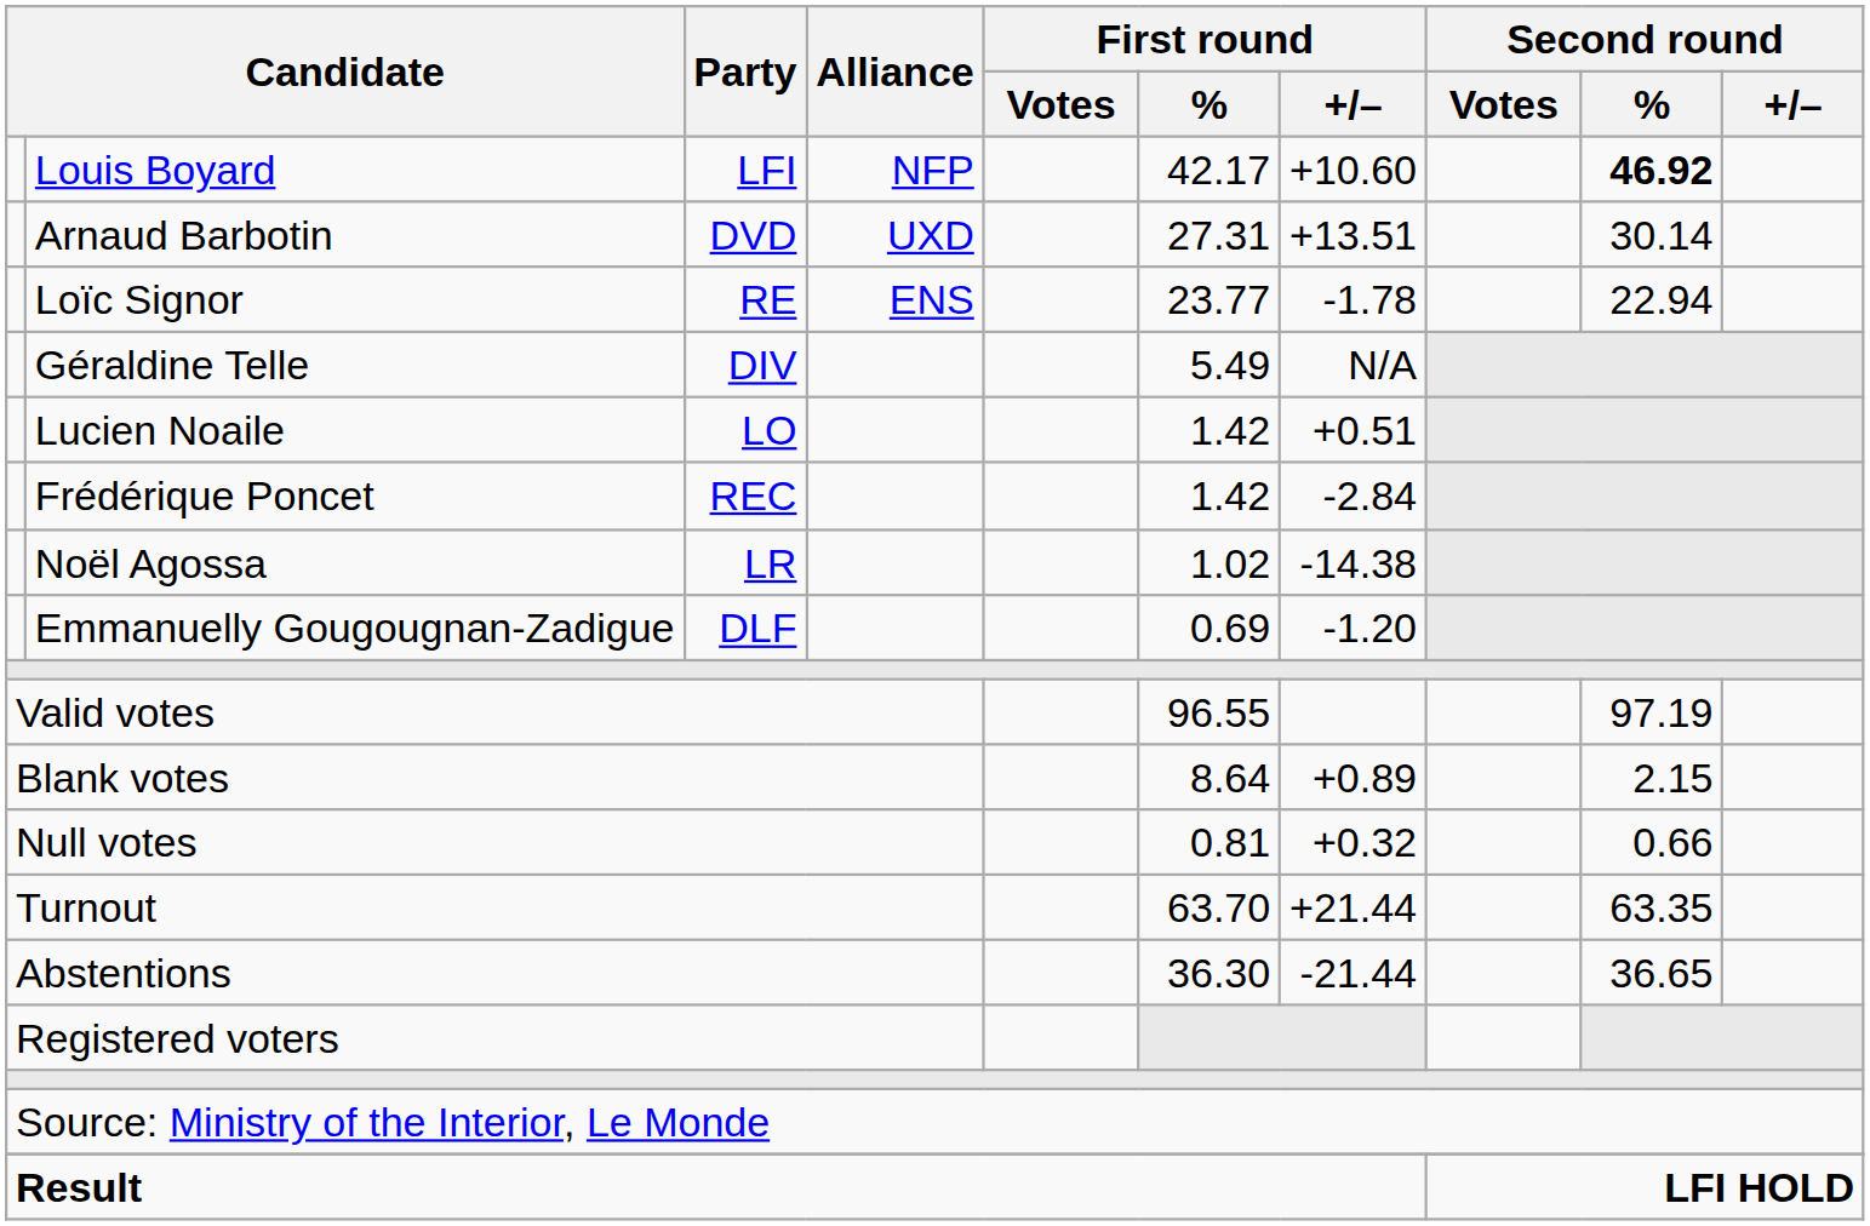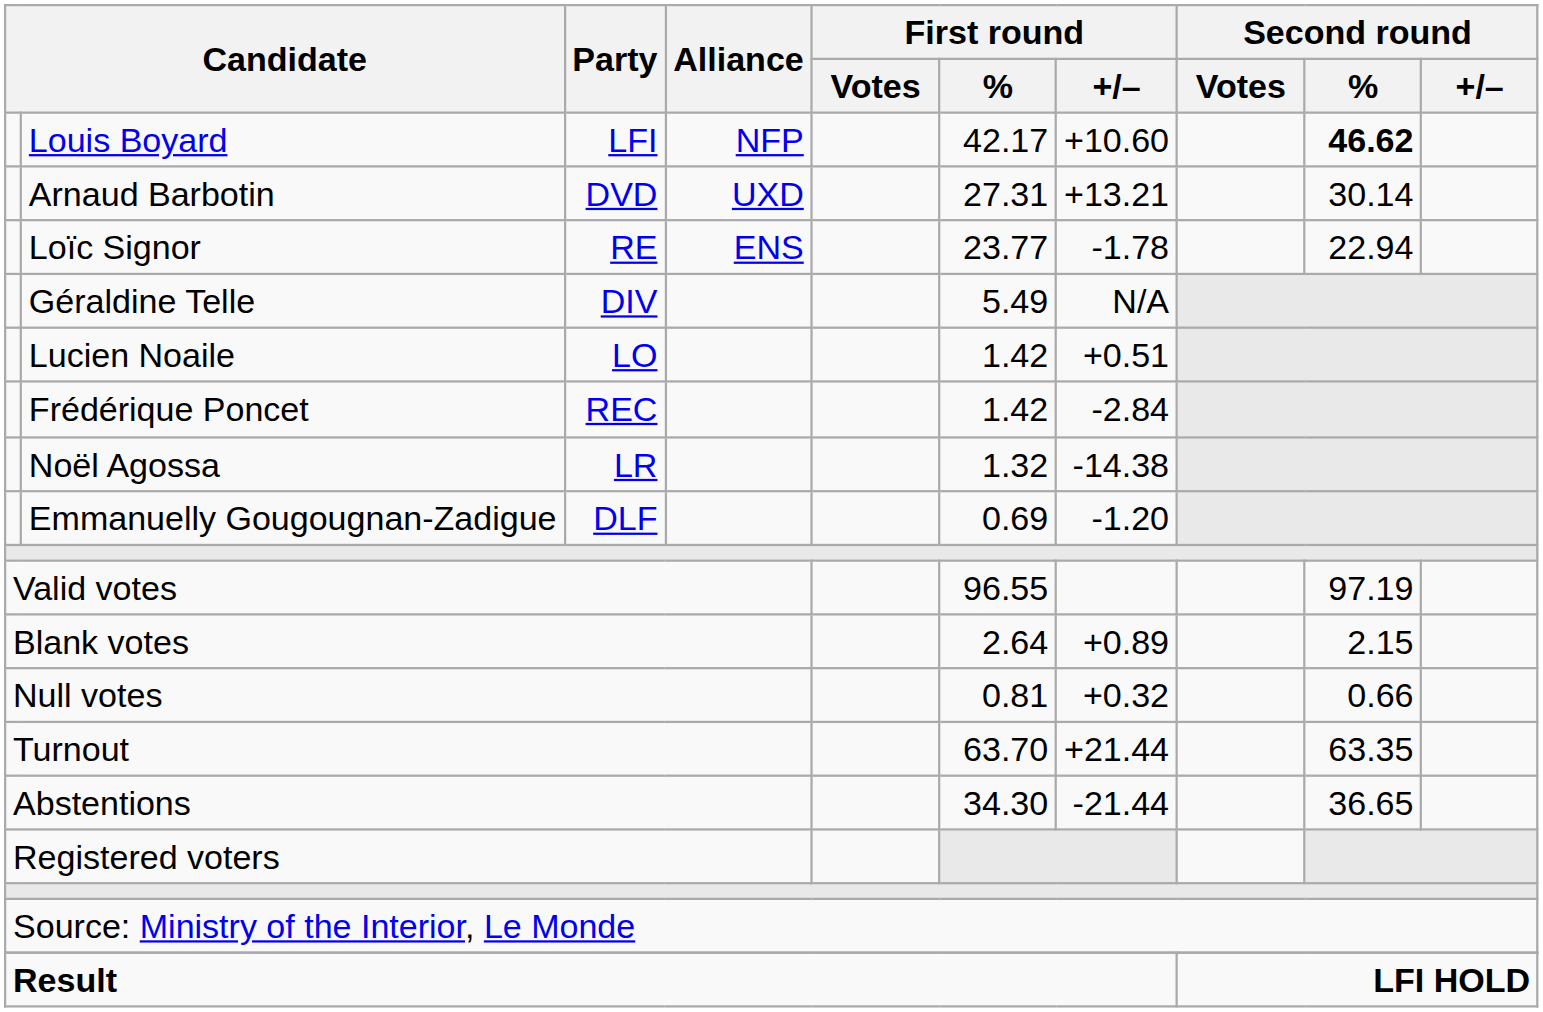Louis Boyard | Second round / %: 46.92 -> 46.62
Arnaud Barbotin | First round / +/–: +13.51 -> +13.21
Noël Agossa | First round / %: 1.02 -> 1.32
Blank votes | First round / %: 8.64 -> 2.64
Abstentions | First round / %: 36.30 -> 34.30
